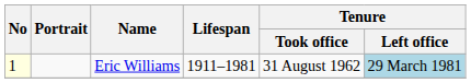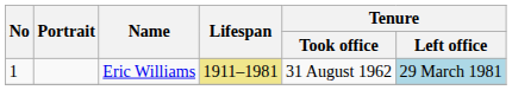Eric Williams | No: lightyellow background -> no background
Eric Williams | Lifespan: no background -> khaki background
